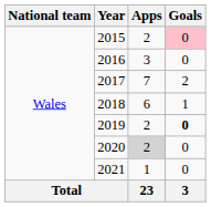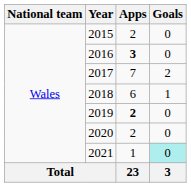2015 | Goals: pink background -> no background
2016 | Apps: normal -> bold
2019 | Apps: normal -> bold
2019 | Goals: bold -> normal
2020 | Apps: lightgrey background -> no background
2021 | Goals: no background -> paleturquoise background
